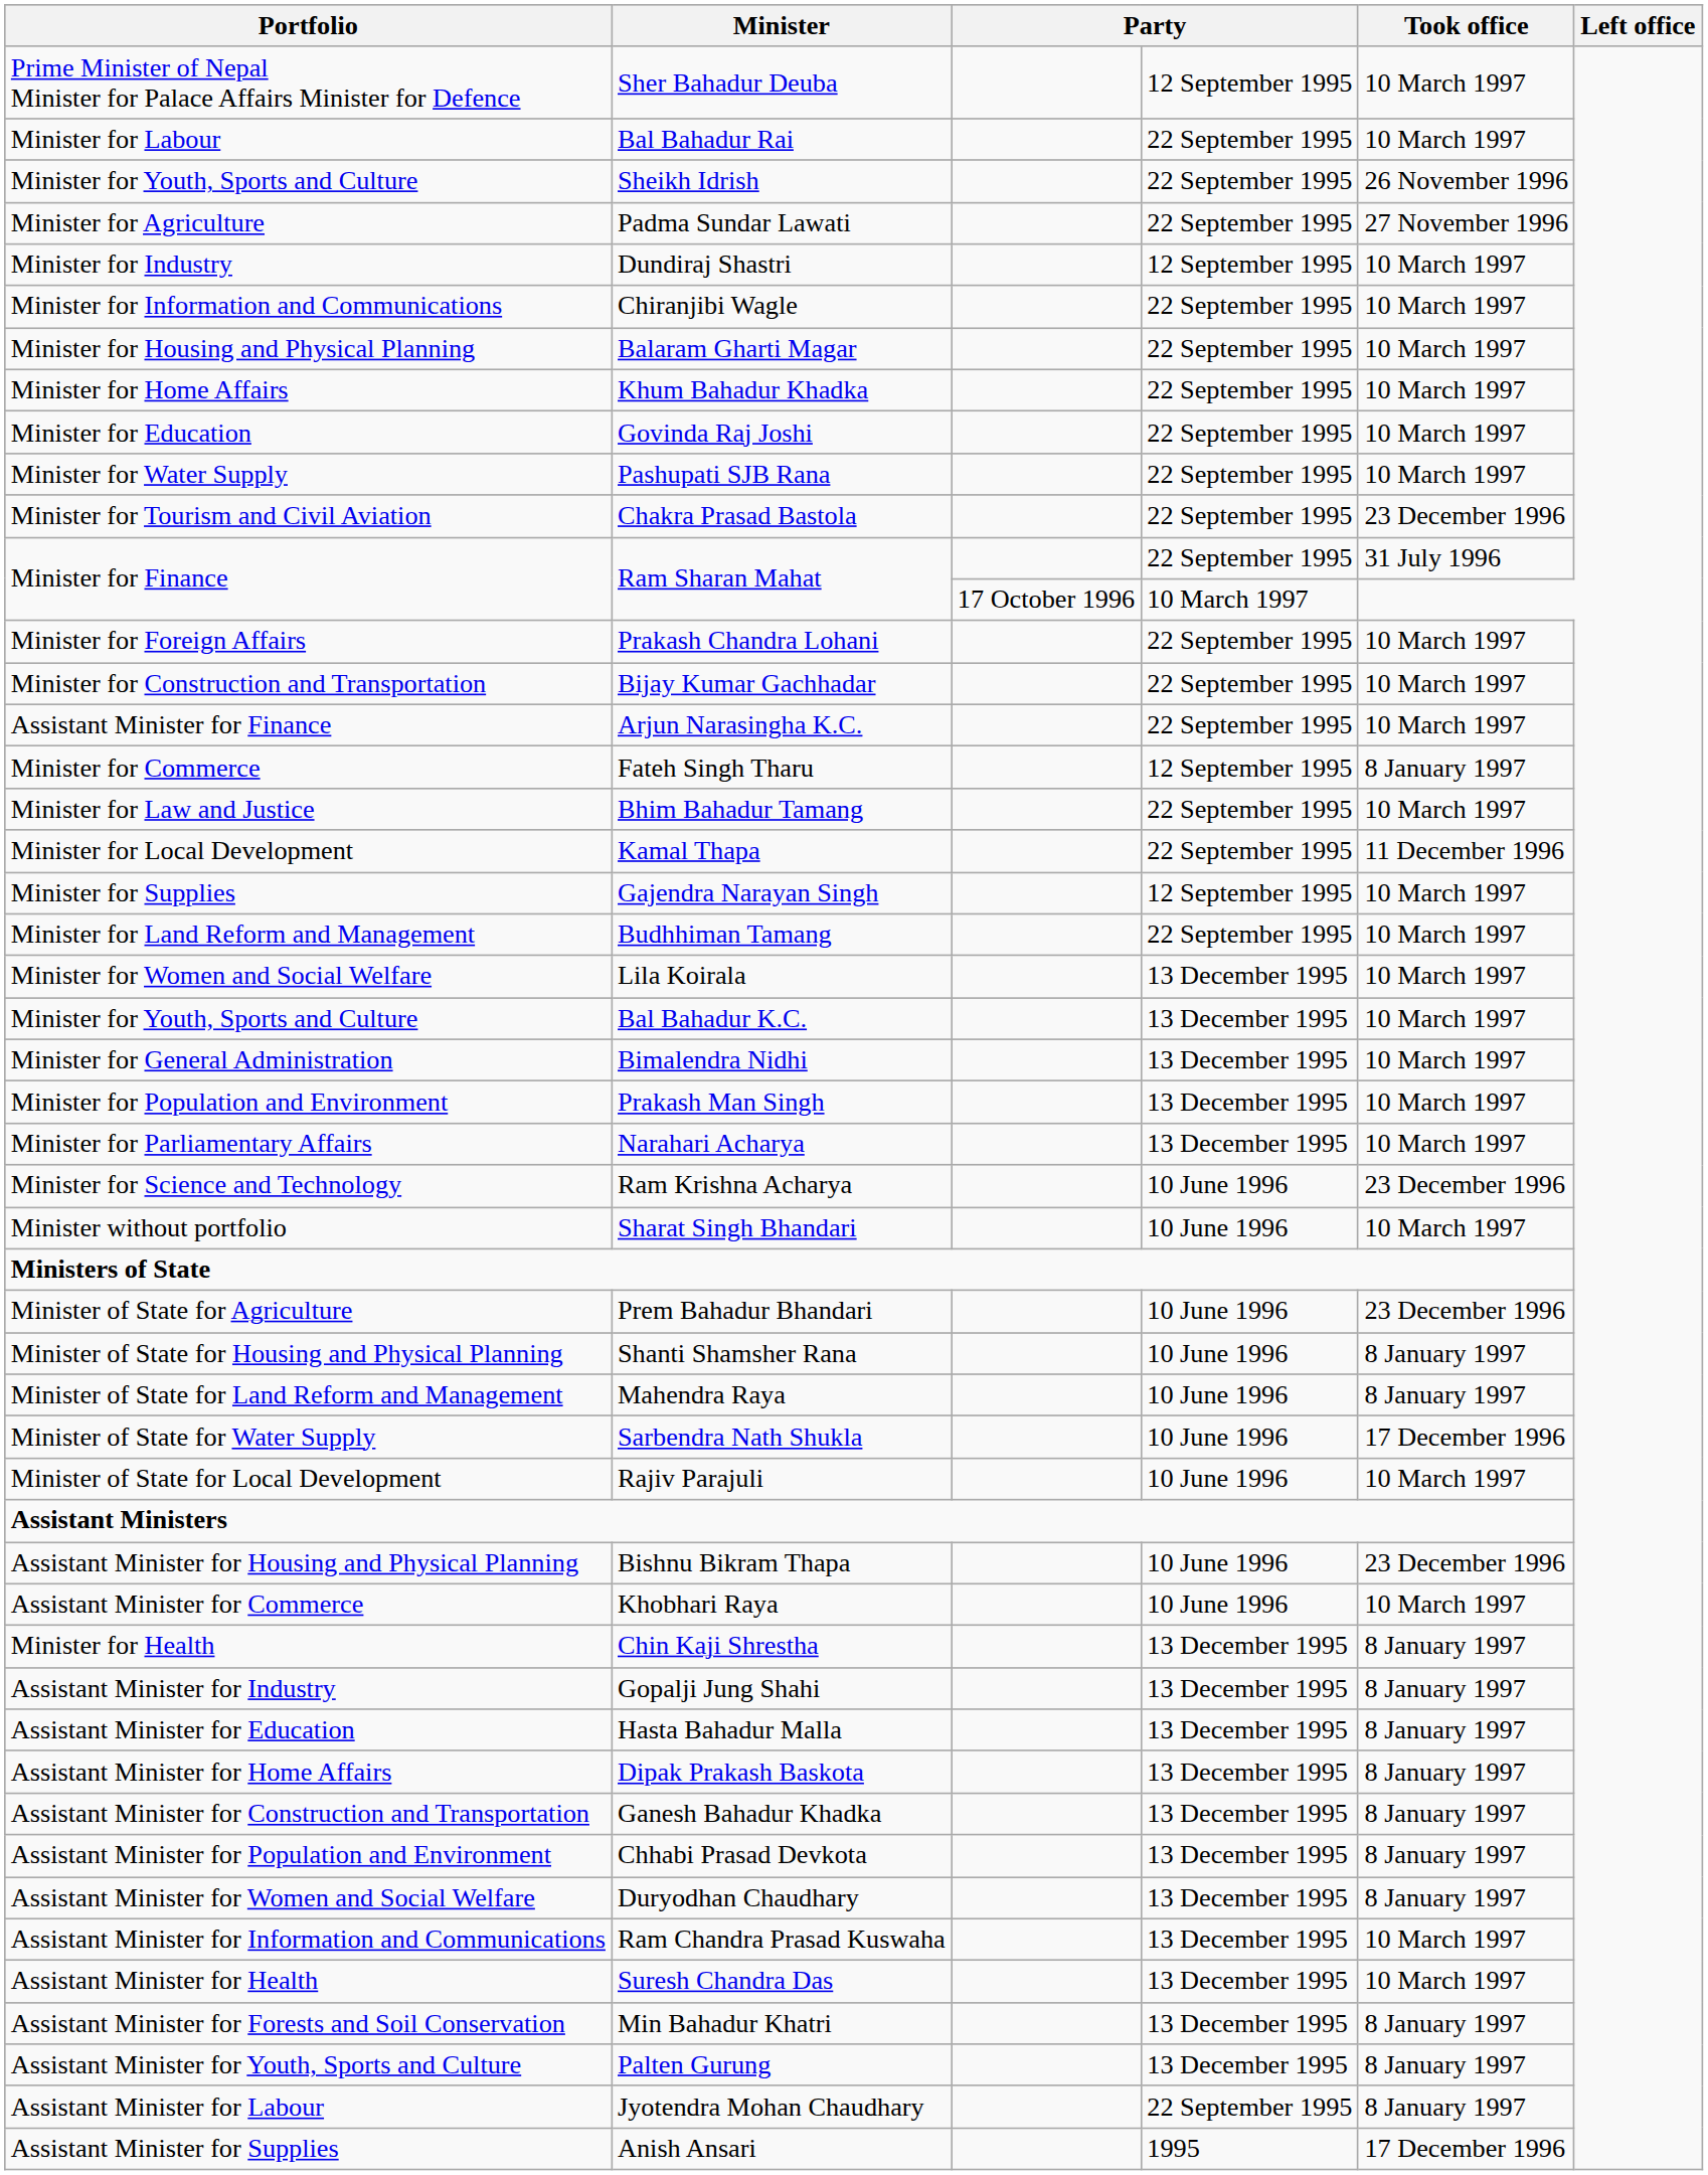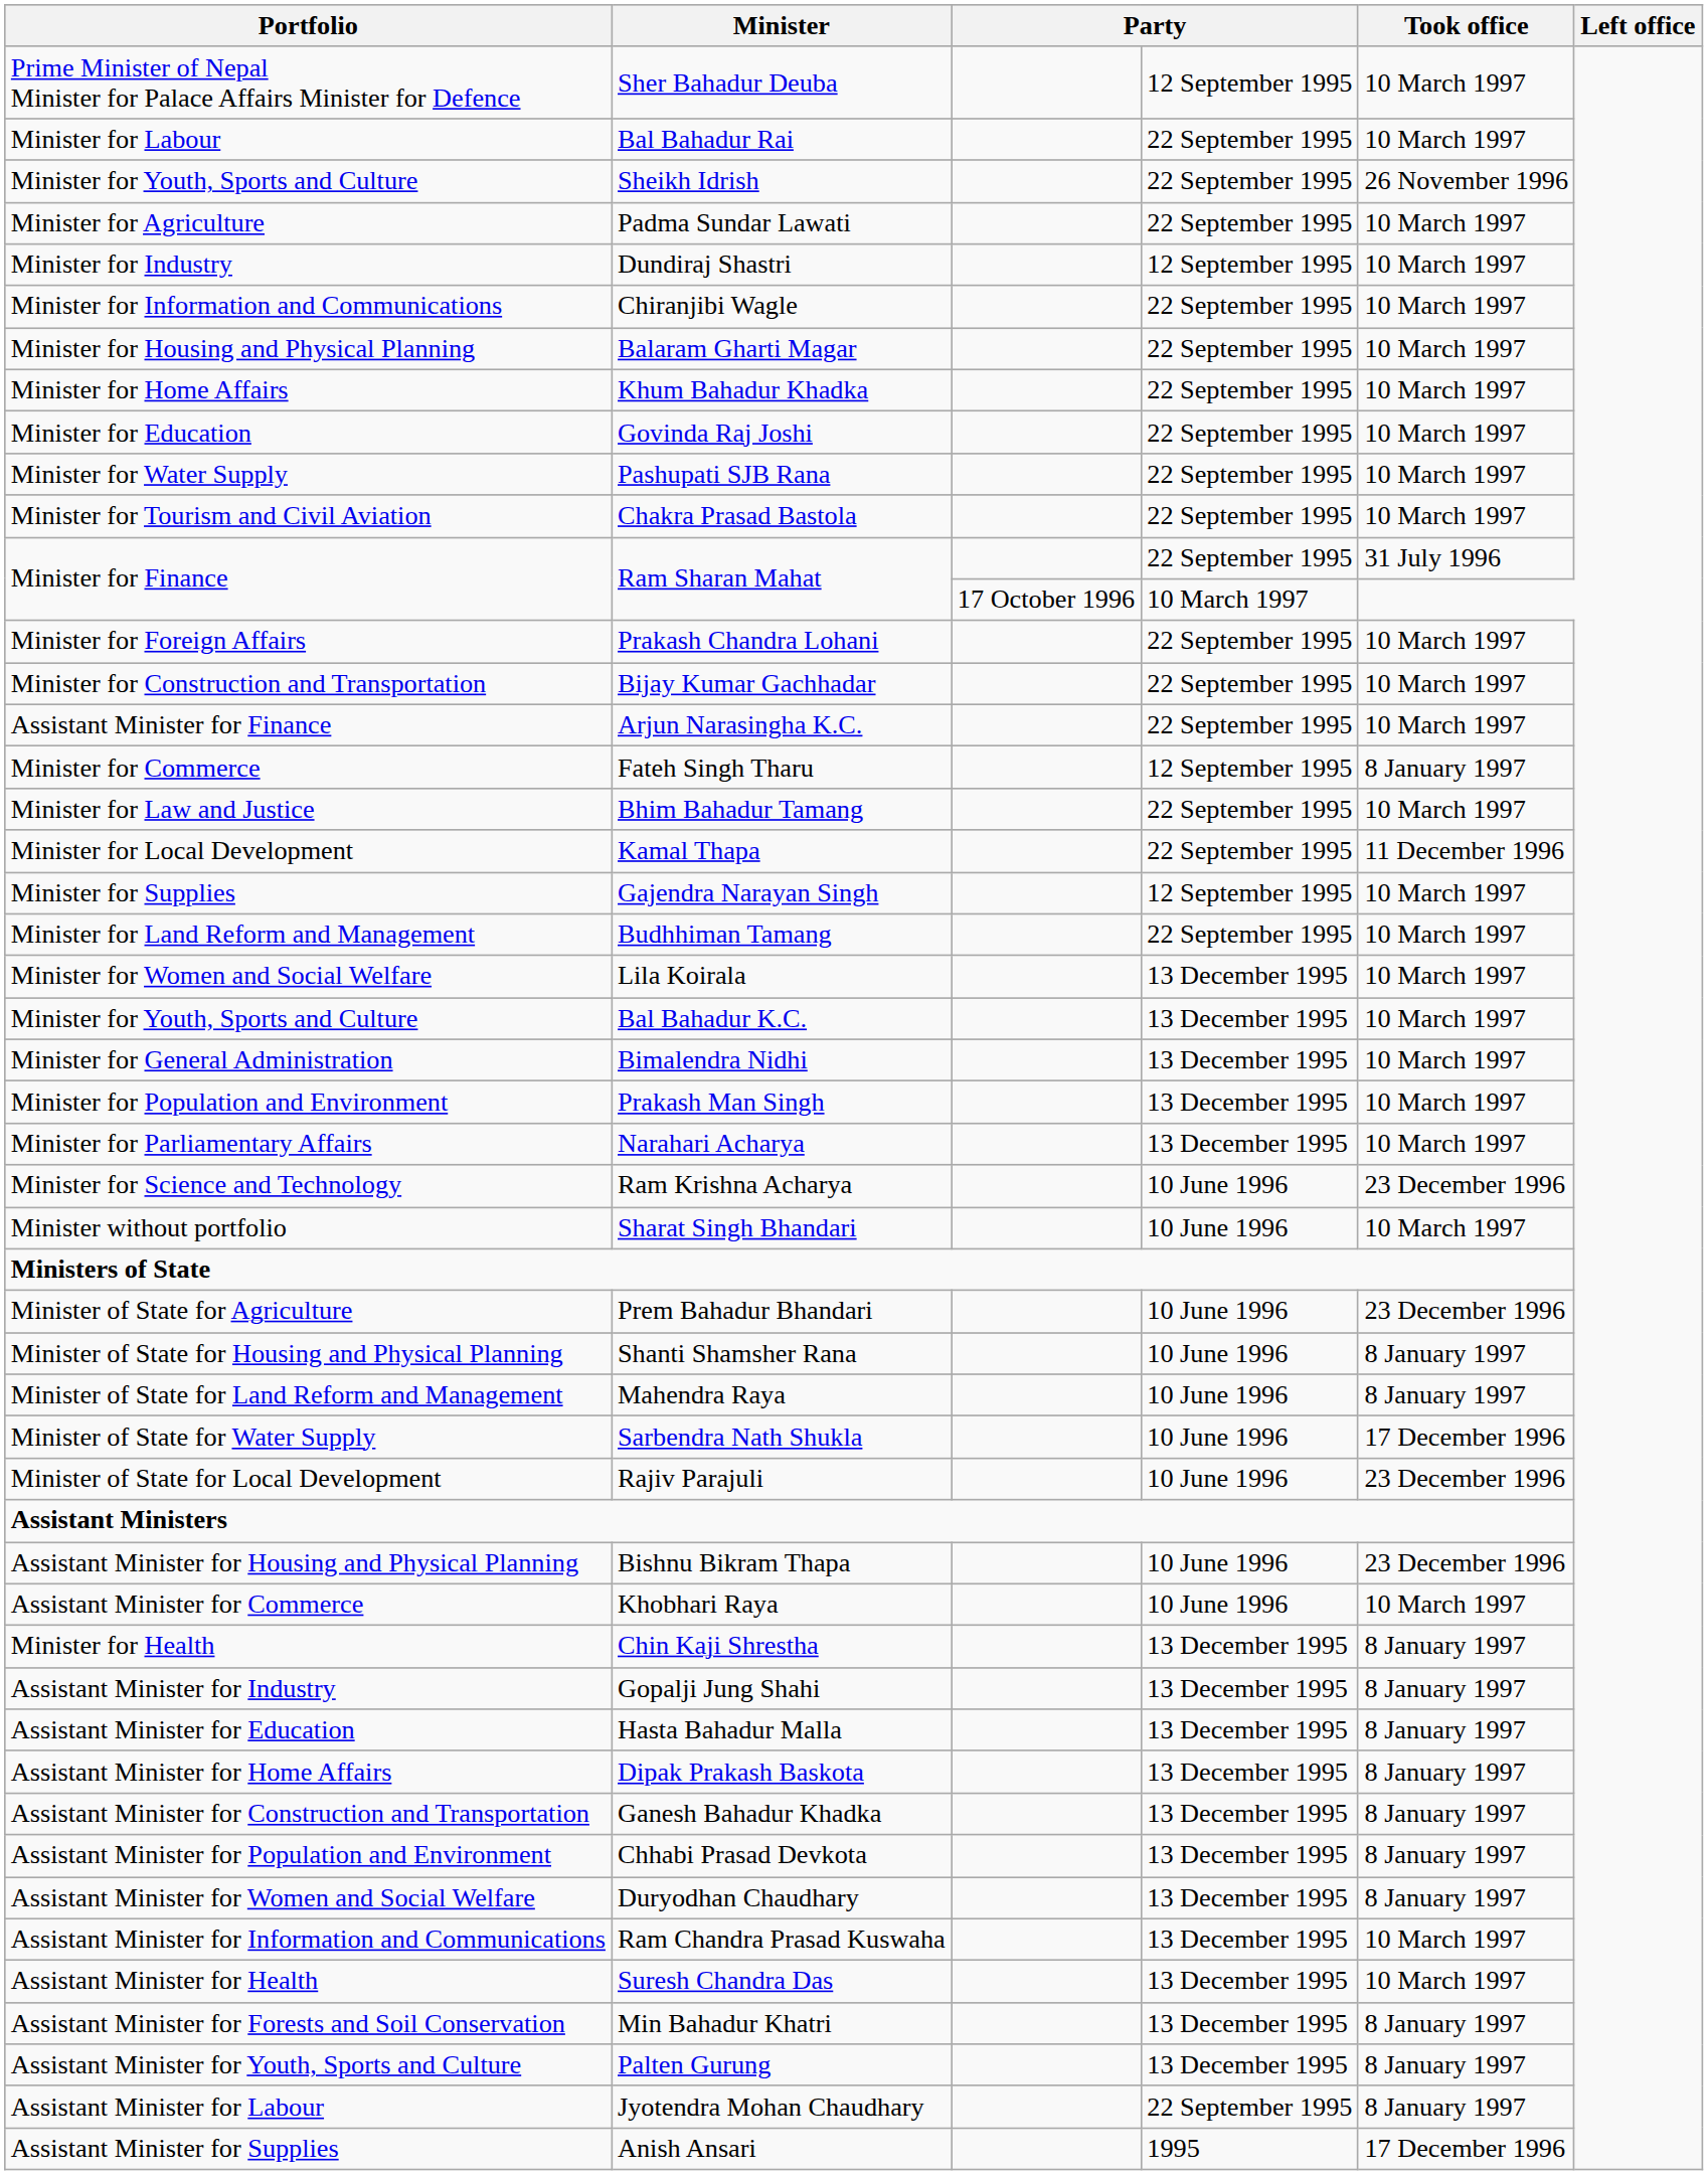Padma Sundar Lawati | Took office: 27 November 1996 -> 10 March 1997
Chakra Prasad Bastola | Took office: 23 December 1996 -> 10 March 1997
Rajiv Parajuli | Took office: 10 March 1997 -> 23 December 1996
